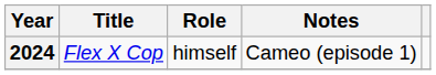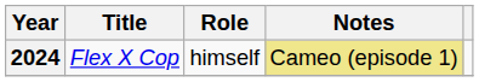2024 | Notes: no background -> khaki background
